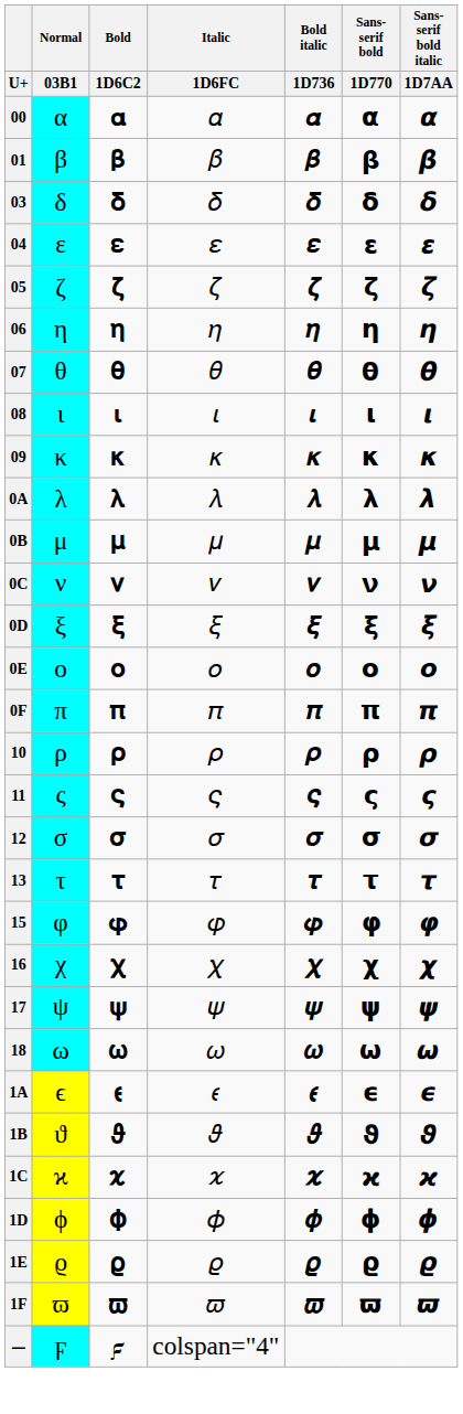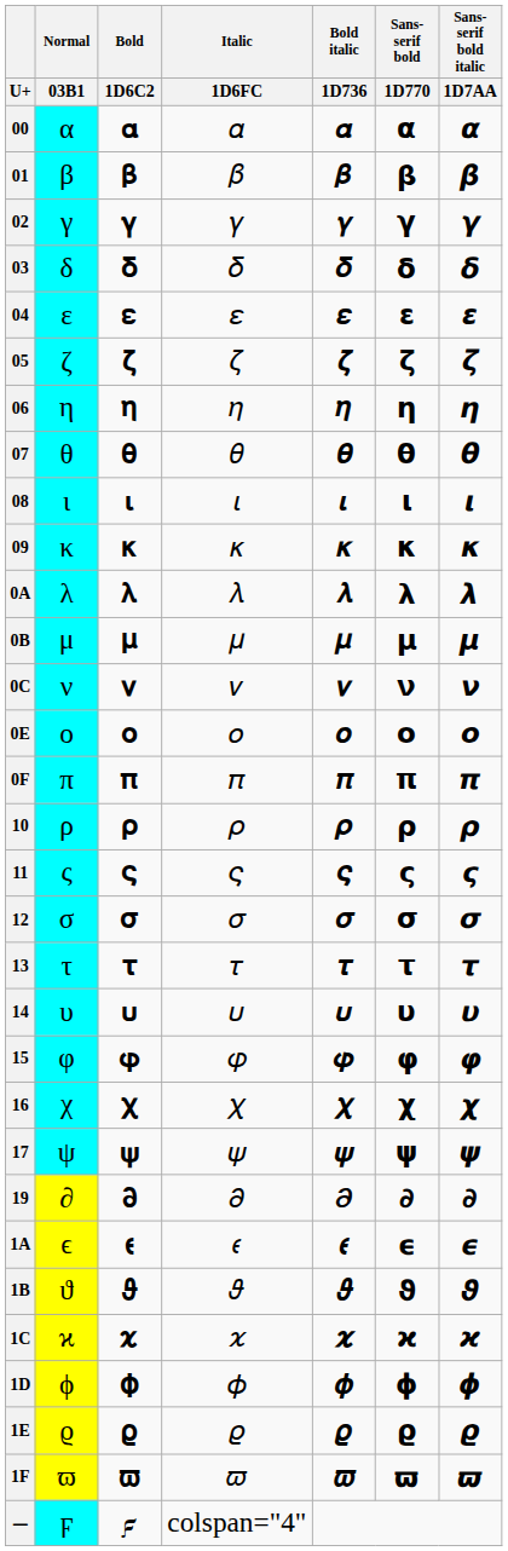+ row: 02 | γ | 𝛄 | 𝛾 | 𝜸 | 𝝲 | 𝞬
- row: 0D | ξ | 𝛏 | 𝜉 | 𝝃 | 𝝽 | 𝞷
+ row: 14 | υ | 𝛖 | 𝜐 | 𝝊 | 𝞄 | 𝞾
- row: 18 | ω | 𝛚 | 𝜔 | 𝝎 | 𝞈 | 𝟂
+ row: 19 | ∂ | 𝛛 | 𝜕 | 𝝏 | 𝞉 | 𝟃
